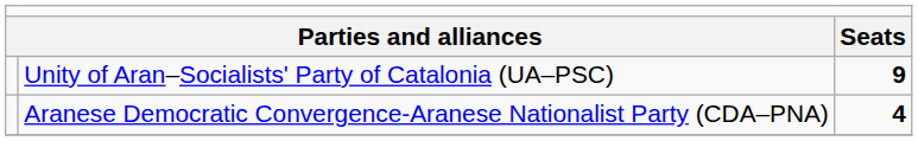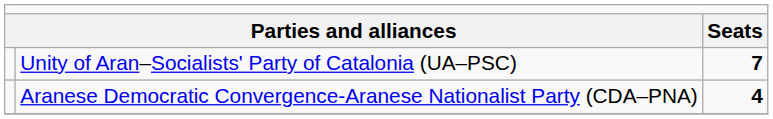Unity of Aran–Socialists' Party of Catalonia (UA–PSC) | column 3: 9 -> 7
